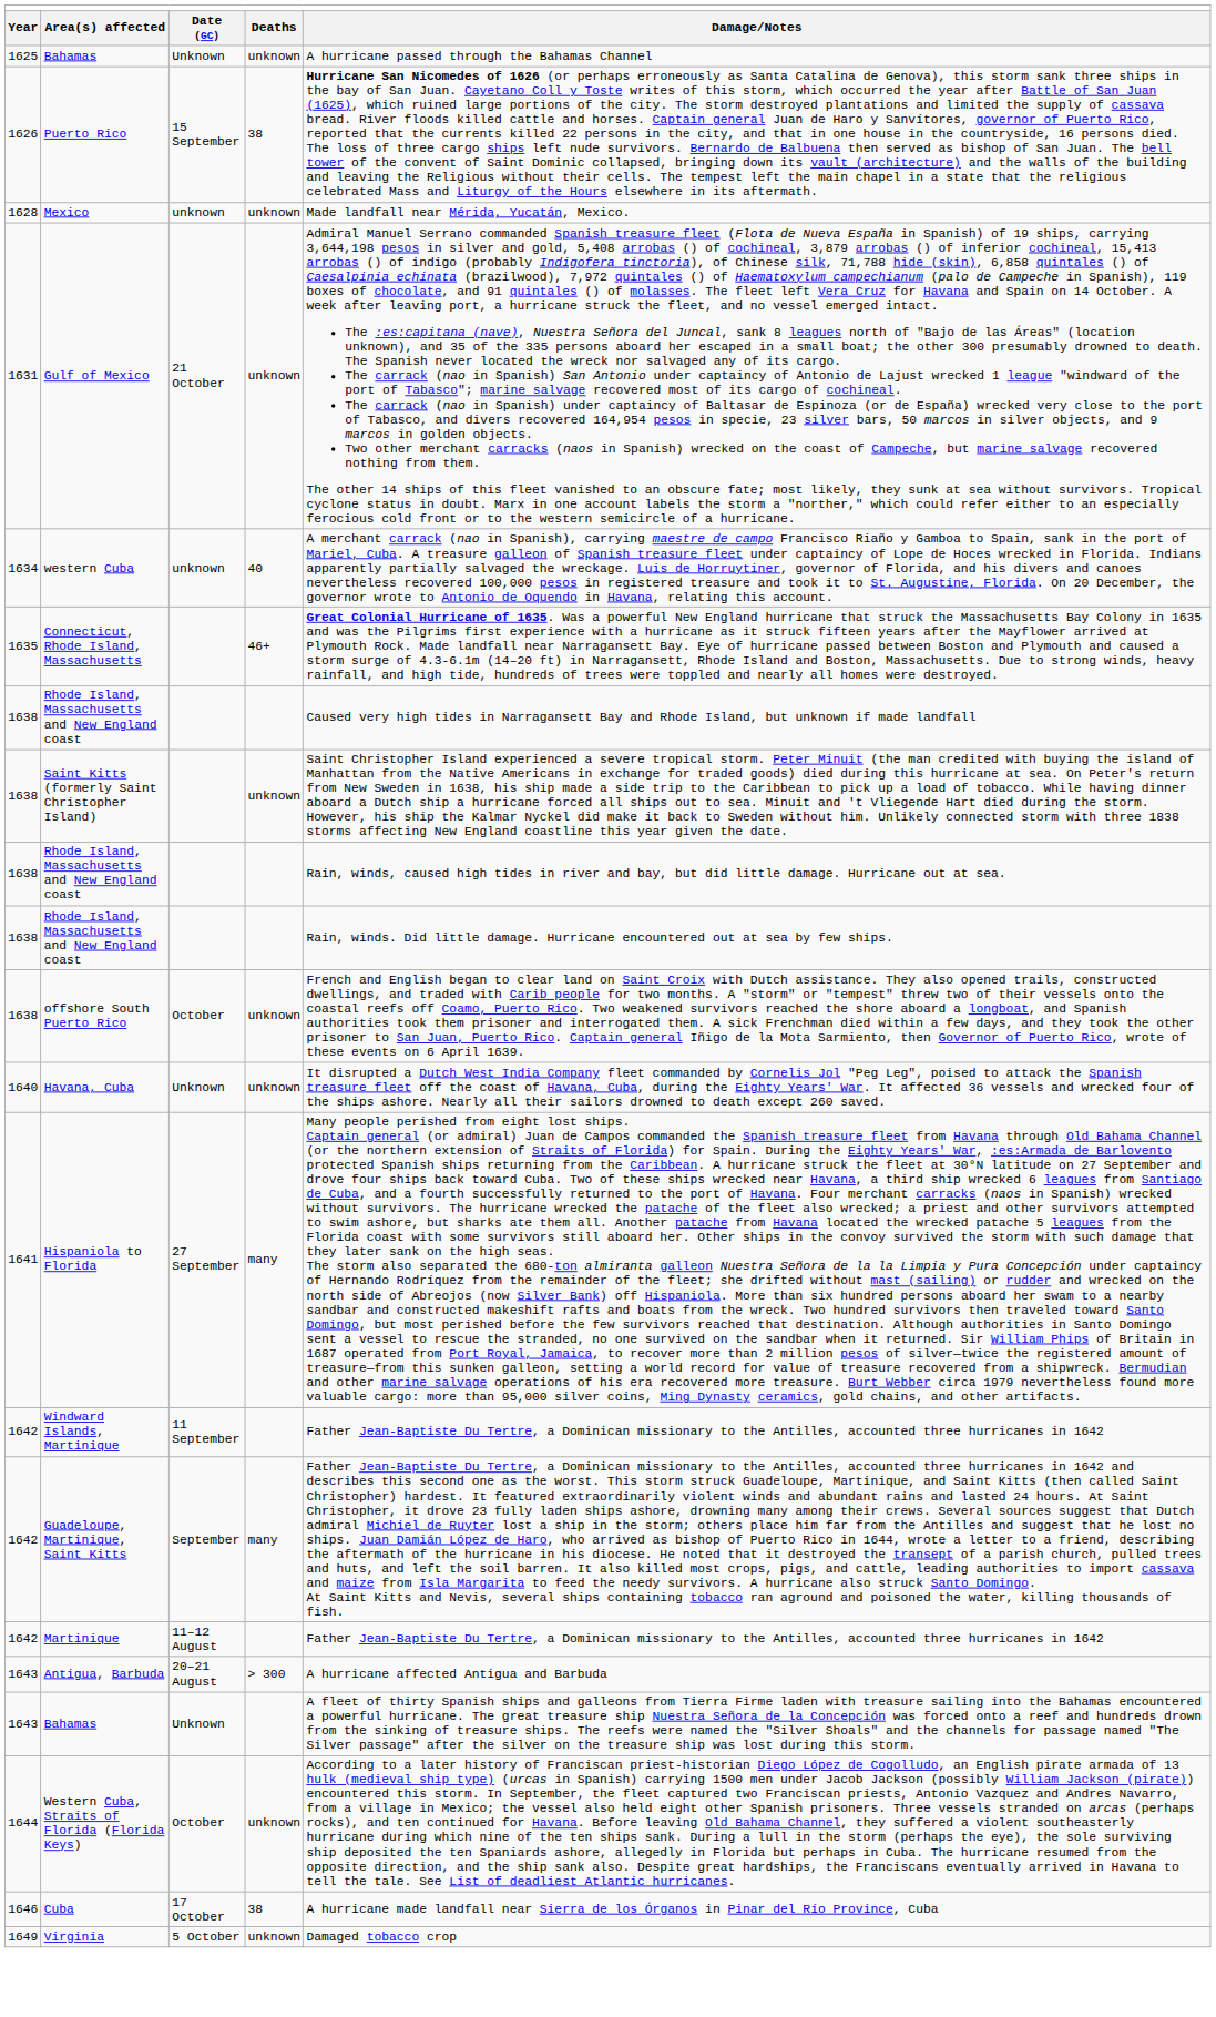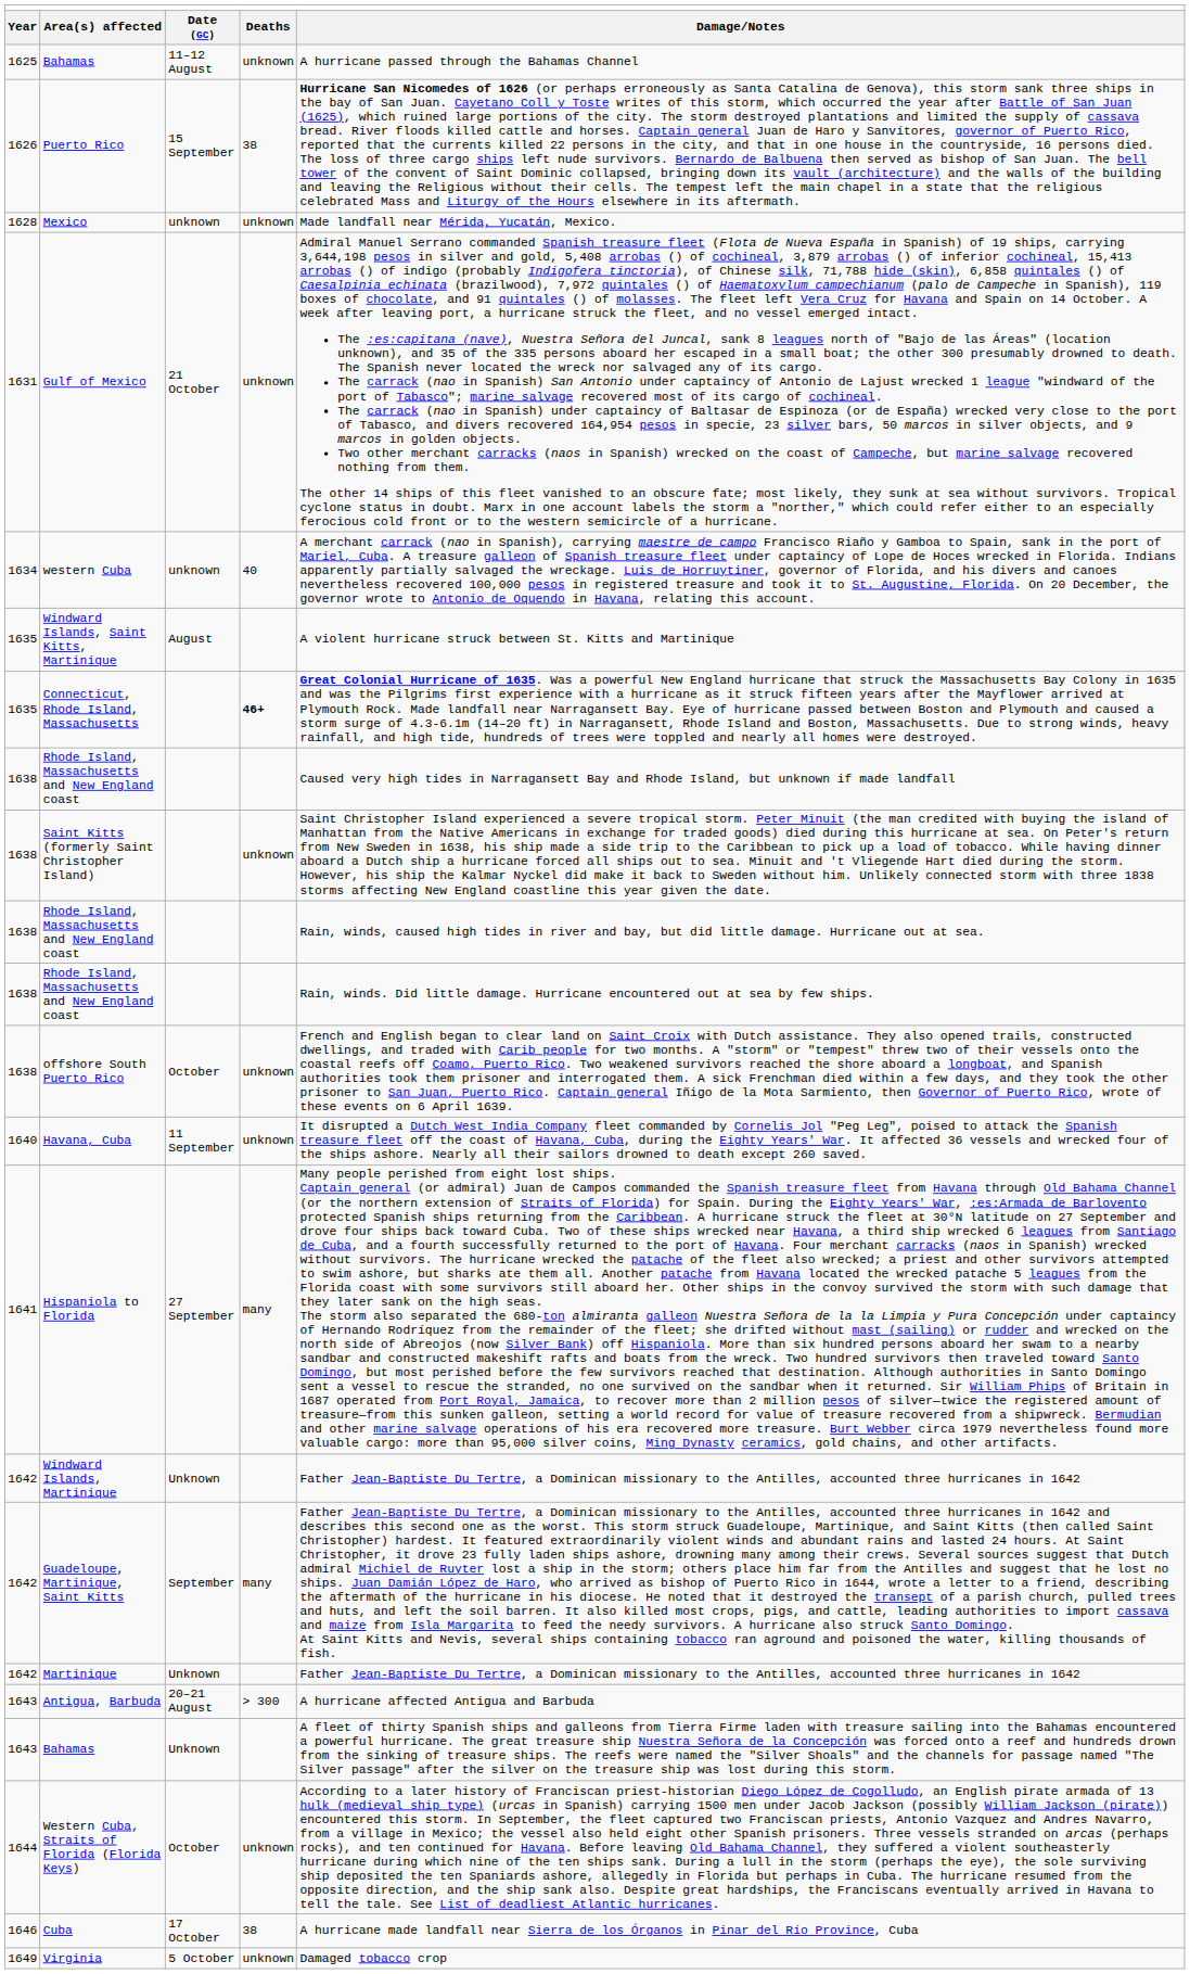1625 / Bahamas | column 3: Unknown -> 11–12 August
+ row: 1635 | Windward Islands, Saint Kitts, Martinique | August | A violent hurricane struck between St. Kitts and Martinique
Connecticut, Rhode Island, Massachusetts | column 4: normal -> bold
Havana, Cuba | column 3: Unknown -> 11 September
Windward Islands, Martinique | column 3: 11 September -> Unknown
Martinique | column 3: 11–12 August -> Unknown
